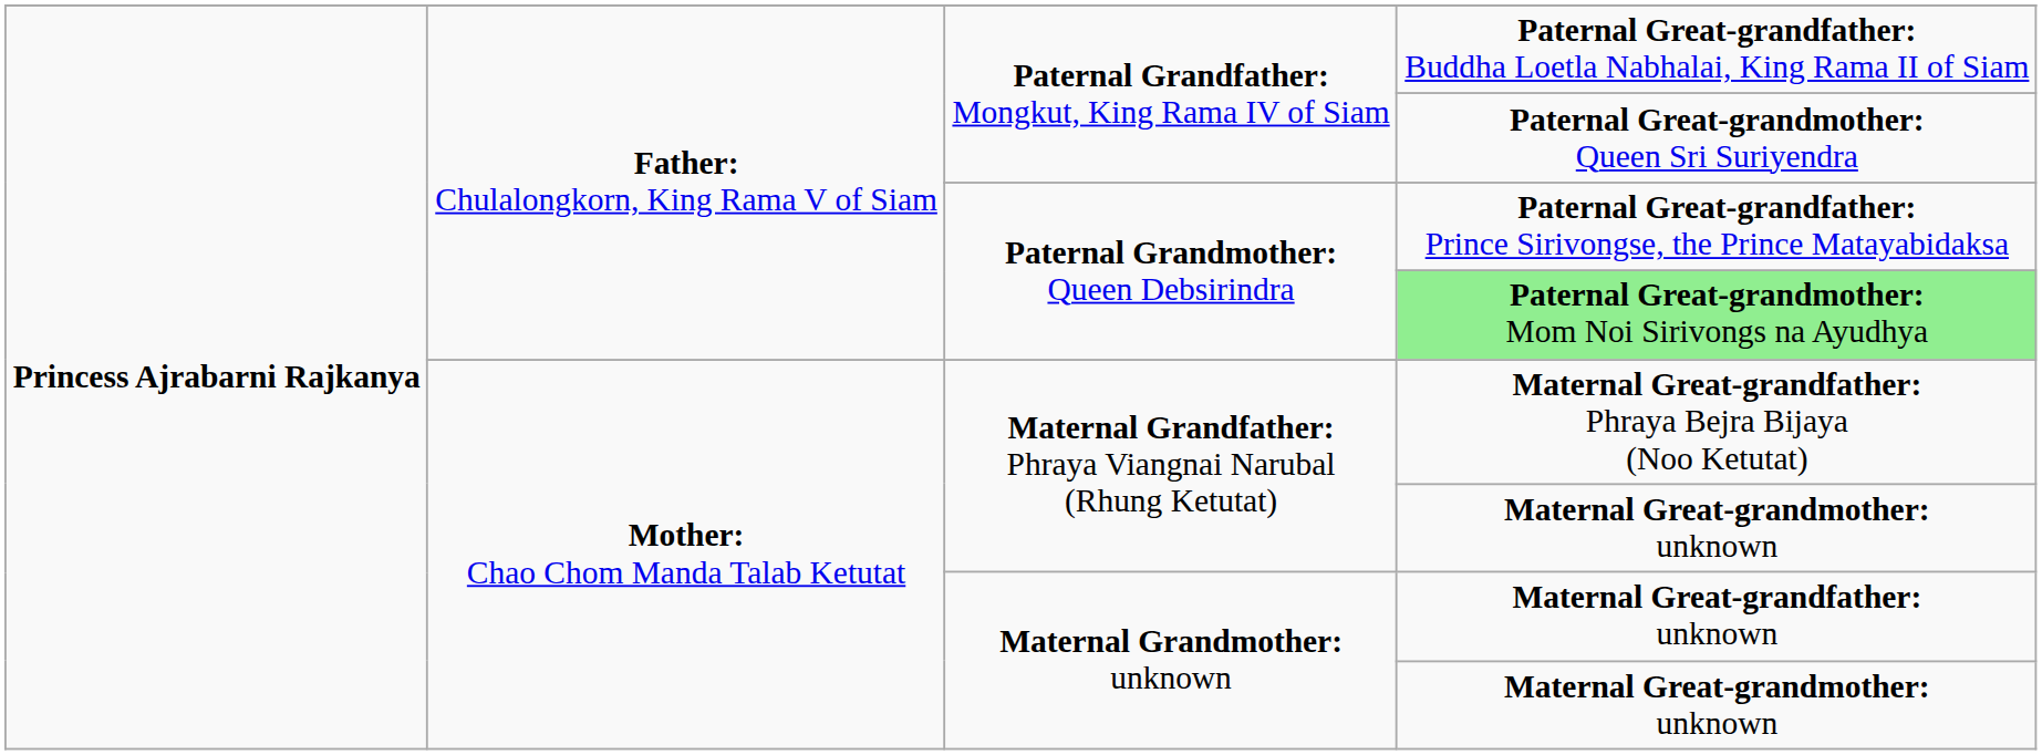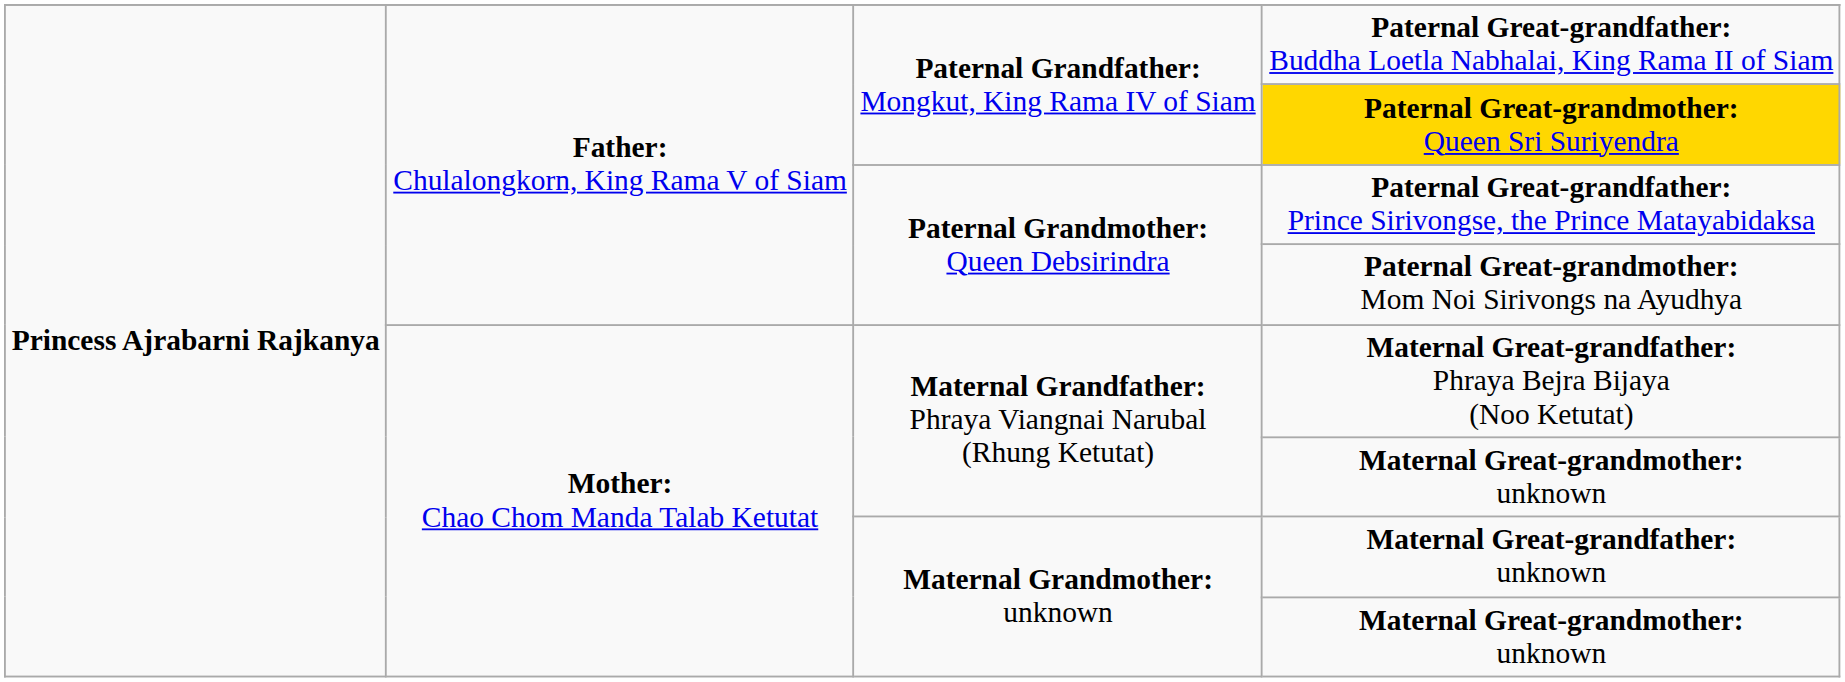Paternal Great-grandmother: Queen Sri Suriyendra | column 4: no background -> gold background
Paternal Great-grandmother: Mom Noi Sirivongs na Ayudhya | column 4: lightgreen background -> no background
